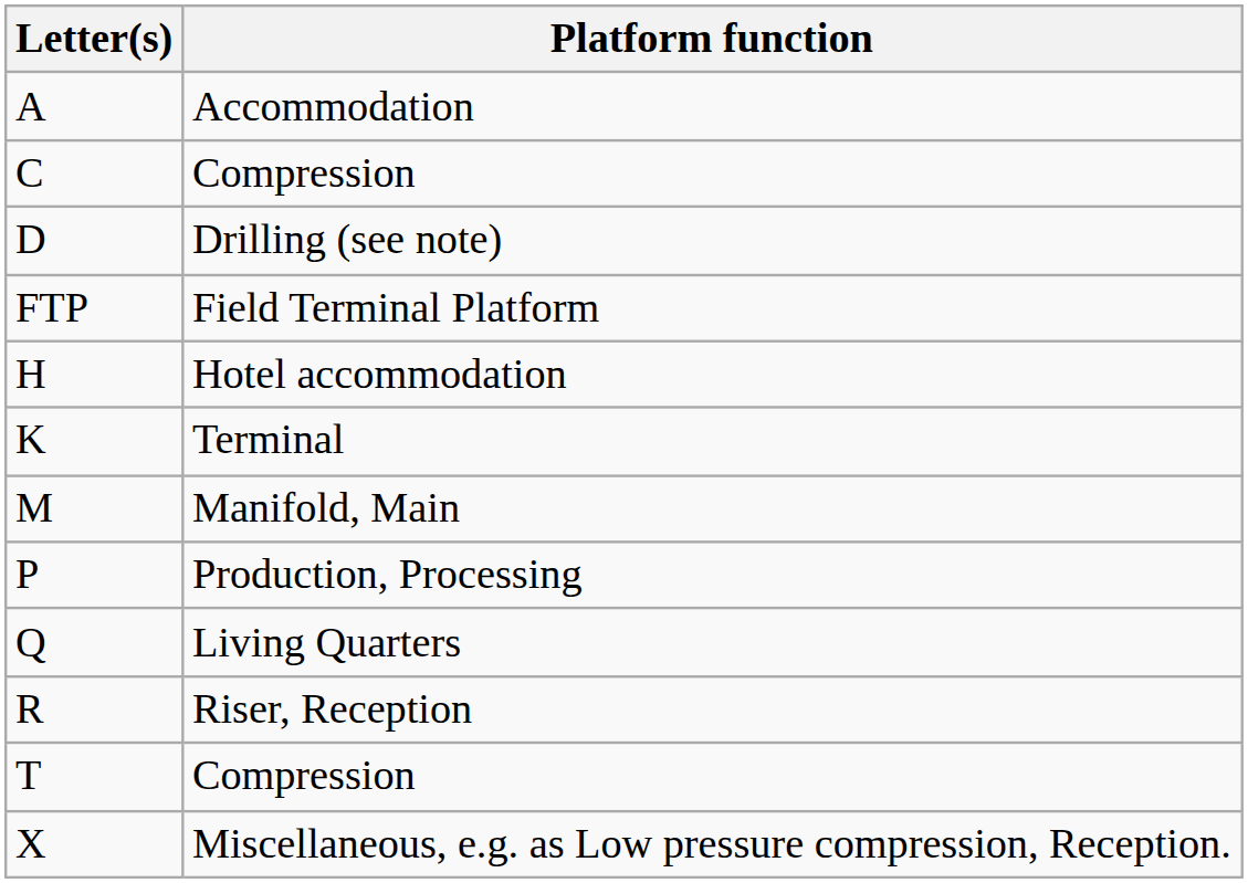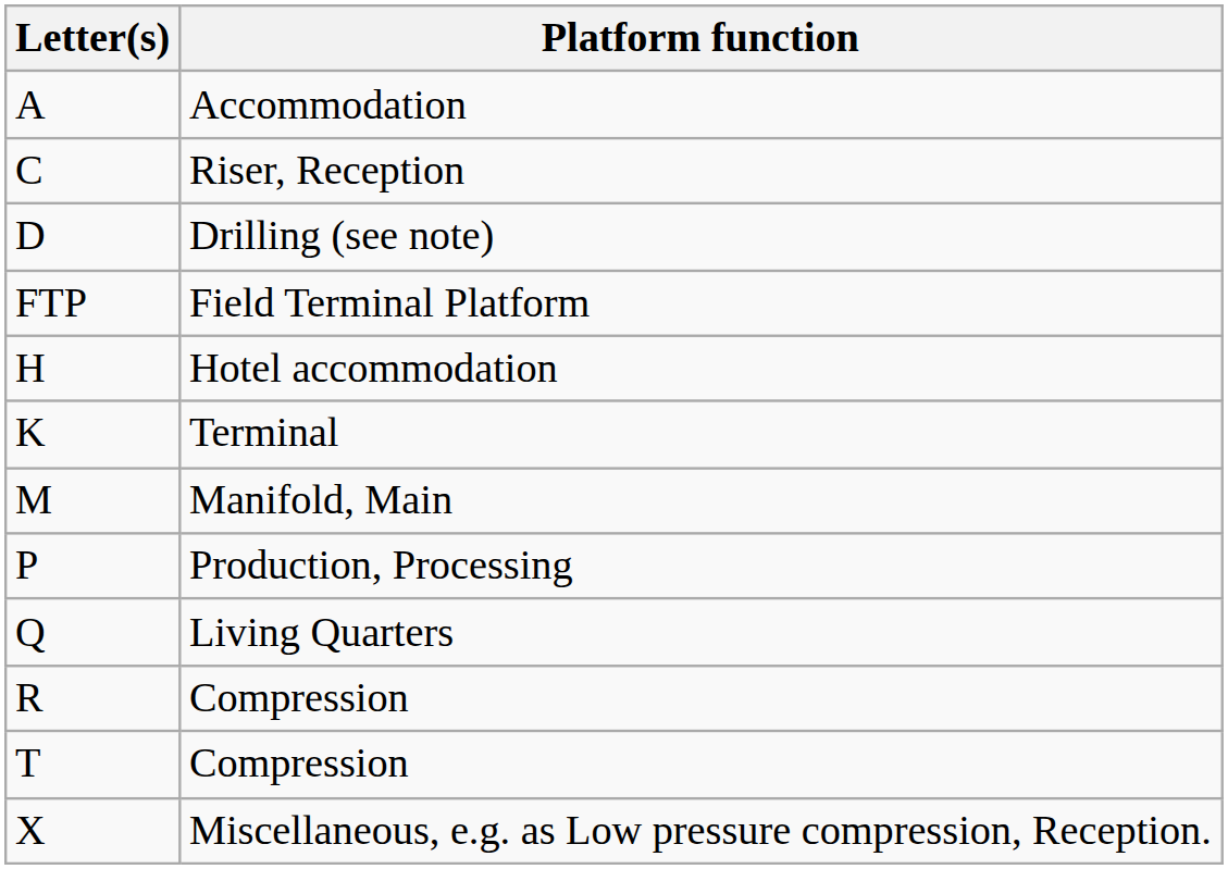row 3 | Platform function: Compression -> Riser, Reception
row 11 | Platform function: Riser, Reception -> Compression
